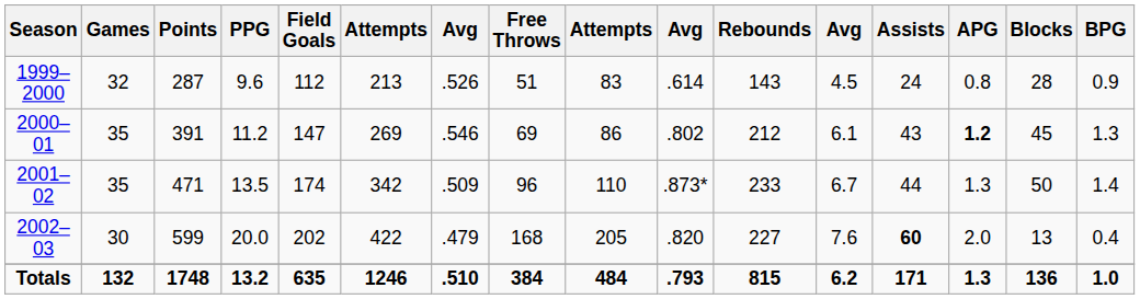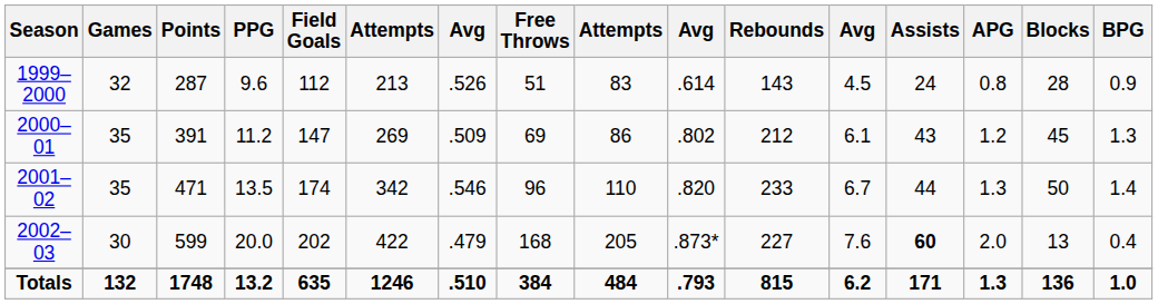2000–01 | column 7: .546 -> .509
2000–01 | APG: bold -> normal
2001–02 | column 7: .509 -> .546
2001–02 | column 10: .873* -> .820
2002–03 | column 10: .820 -> .873*
